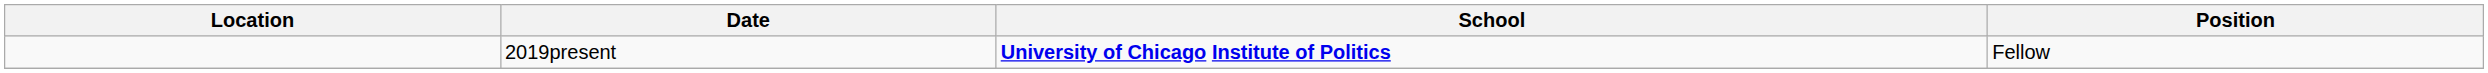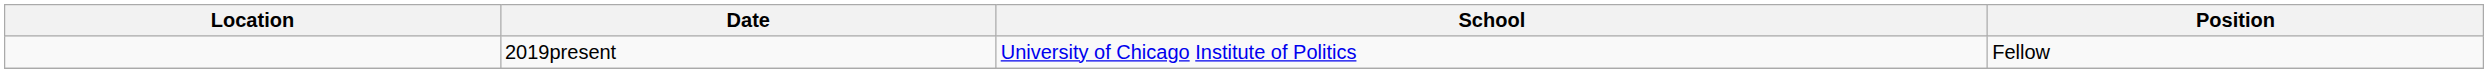2019present | School: bold -> normal
